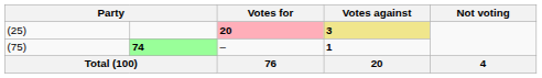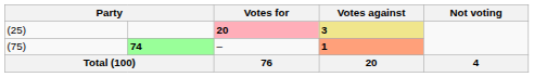(75) | Votes against: no background -> lightsalmon background
